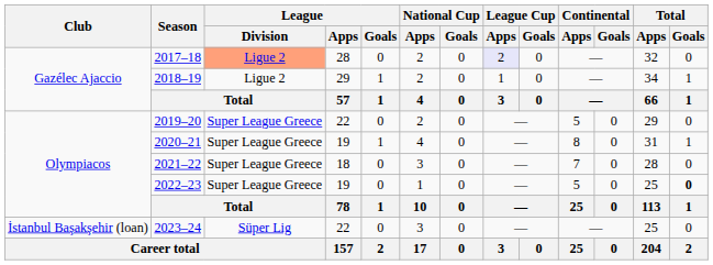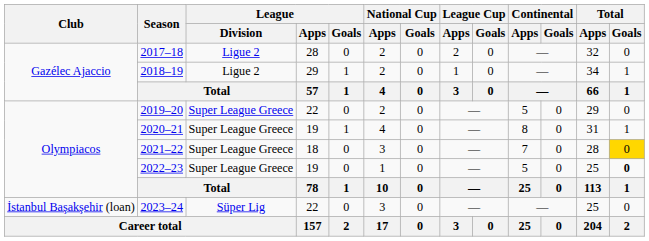2017–18 | League / Division: lightsalmon background -> no background
2017–18 | League Cup / Apps: lavender background -> no background
2021–22 | Total / Goals: no background -> gold background
